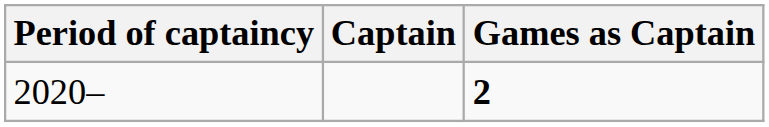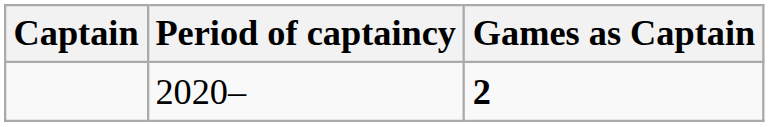columns swapped: Captain <-> Period of captaincy
